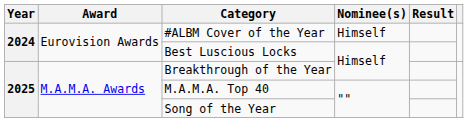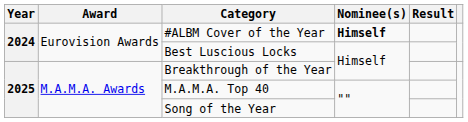#ALBM Cover of the Year | Nominee(s): normal -> bold
